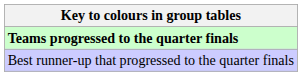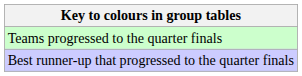row 2 | column 1: bold -> normal
